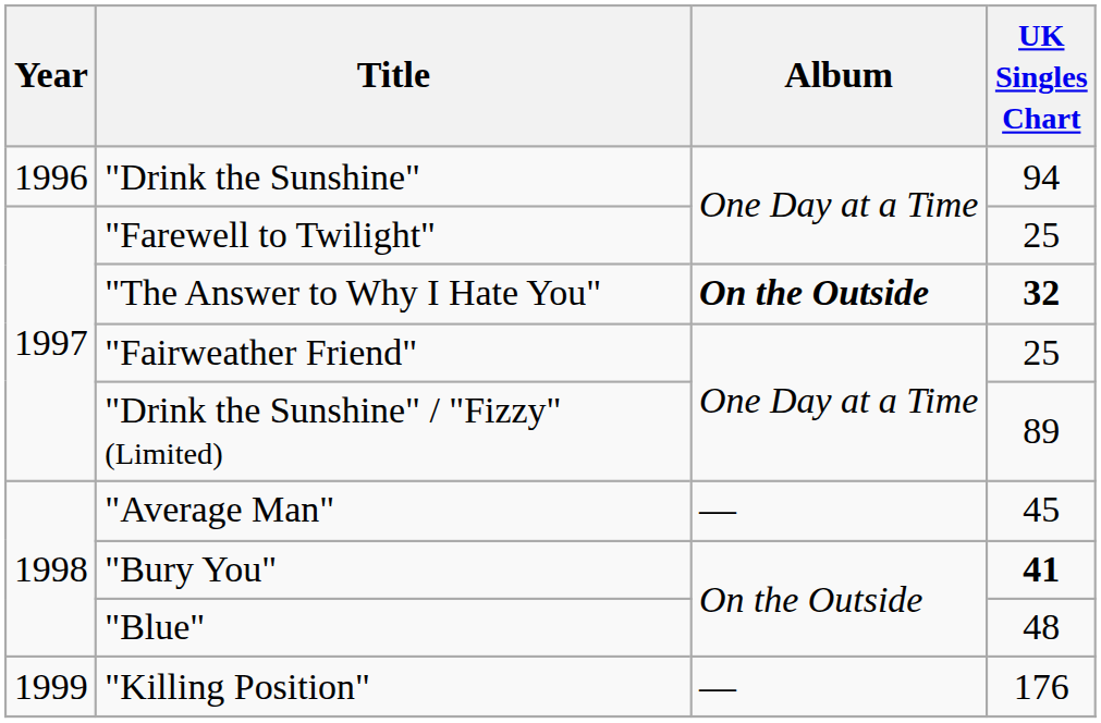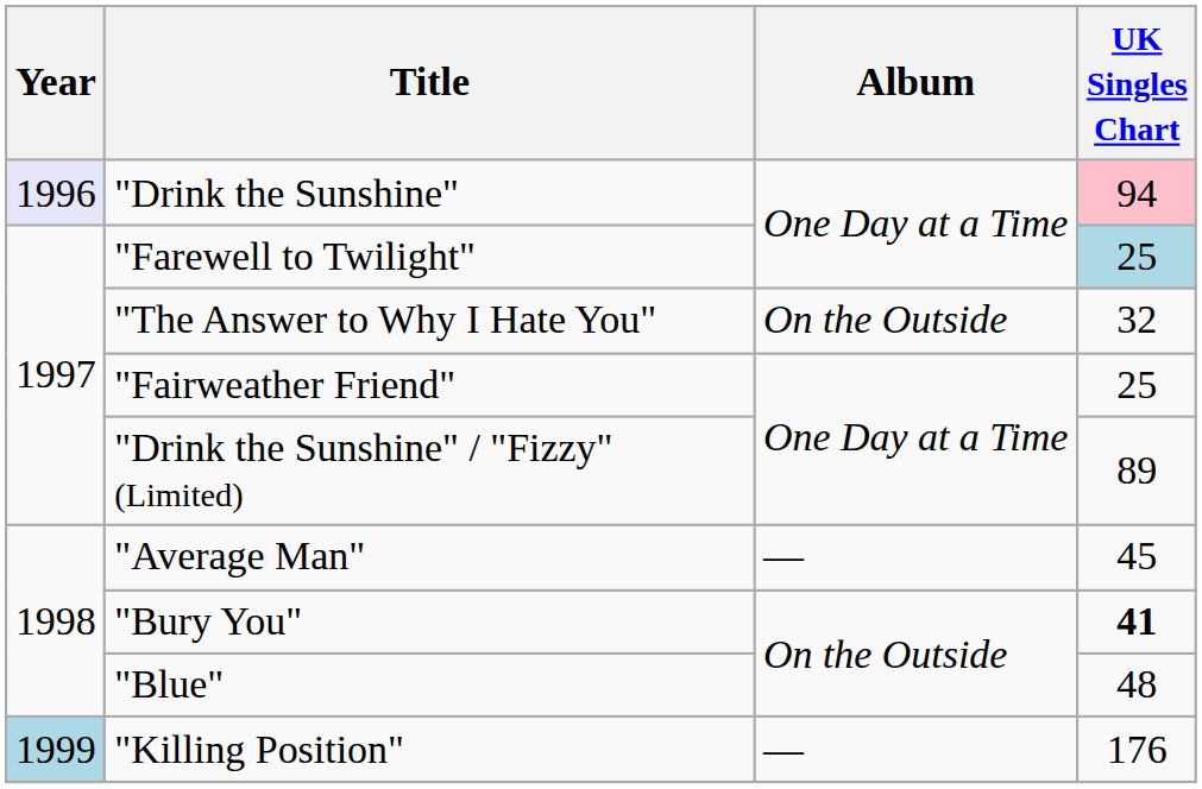"Drink the Sunshine" | Year: no background -> lavender background
"Drink the Sunshine" | UK Singles Chart: no background -> pink background
"Farewell to Twilight" | UK Singles Chart: no background -> lightblue background
"The Answer to Why I Hate You" | Album: bold -> normal
"The Answer to Why I Hate You" | UK Singles Chart: bold -> normal
"Killing Position" | Year: no background -> lightblue background
